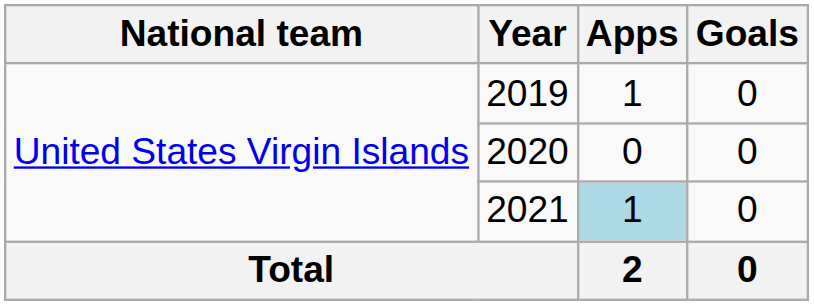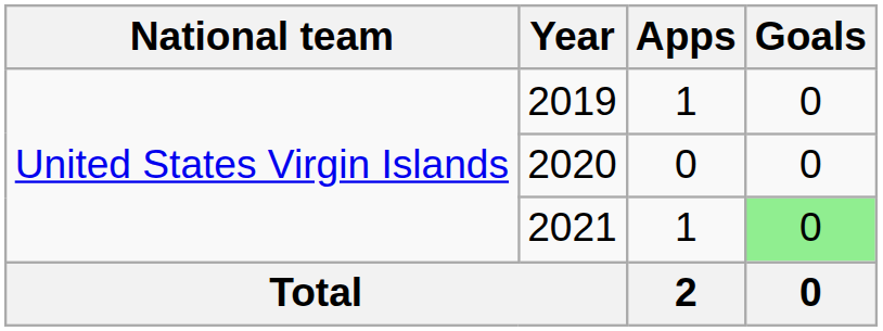2021 | Apps: lightblue background -> no background
2021 | Goals: no background -> lightgreen background
